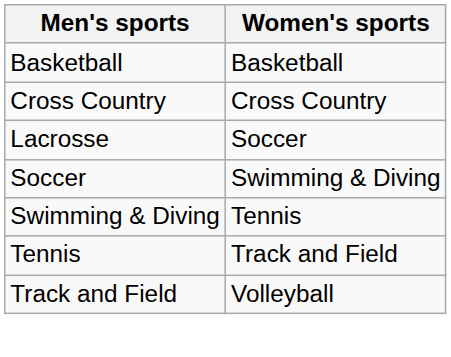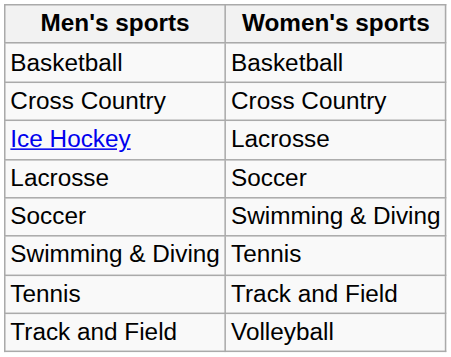+ row: Ice Hockey | Lacrosse
